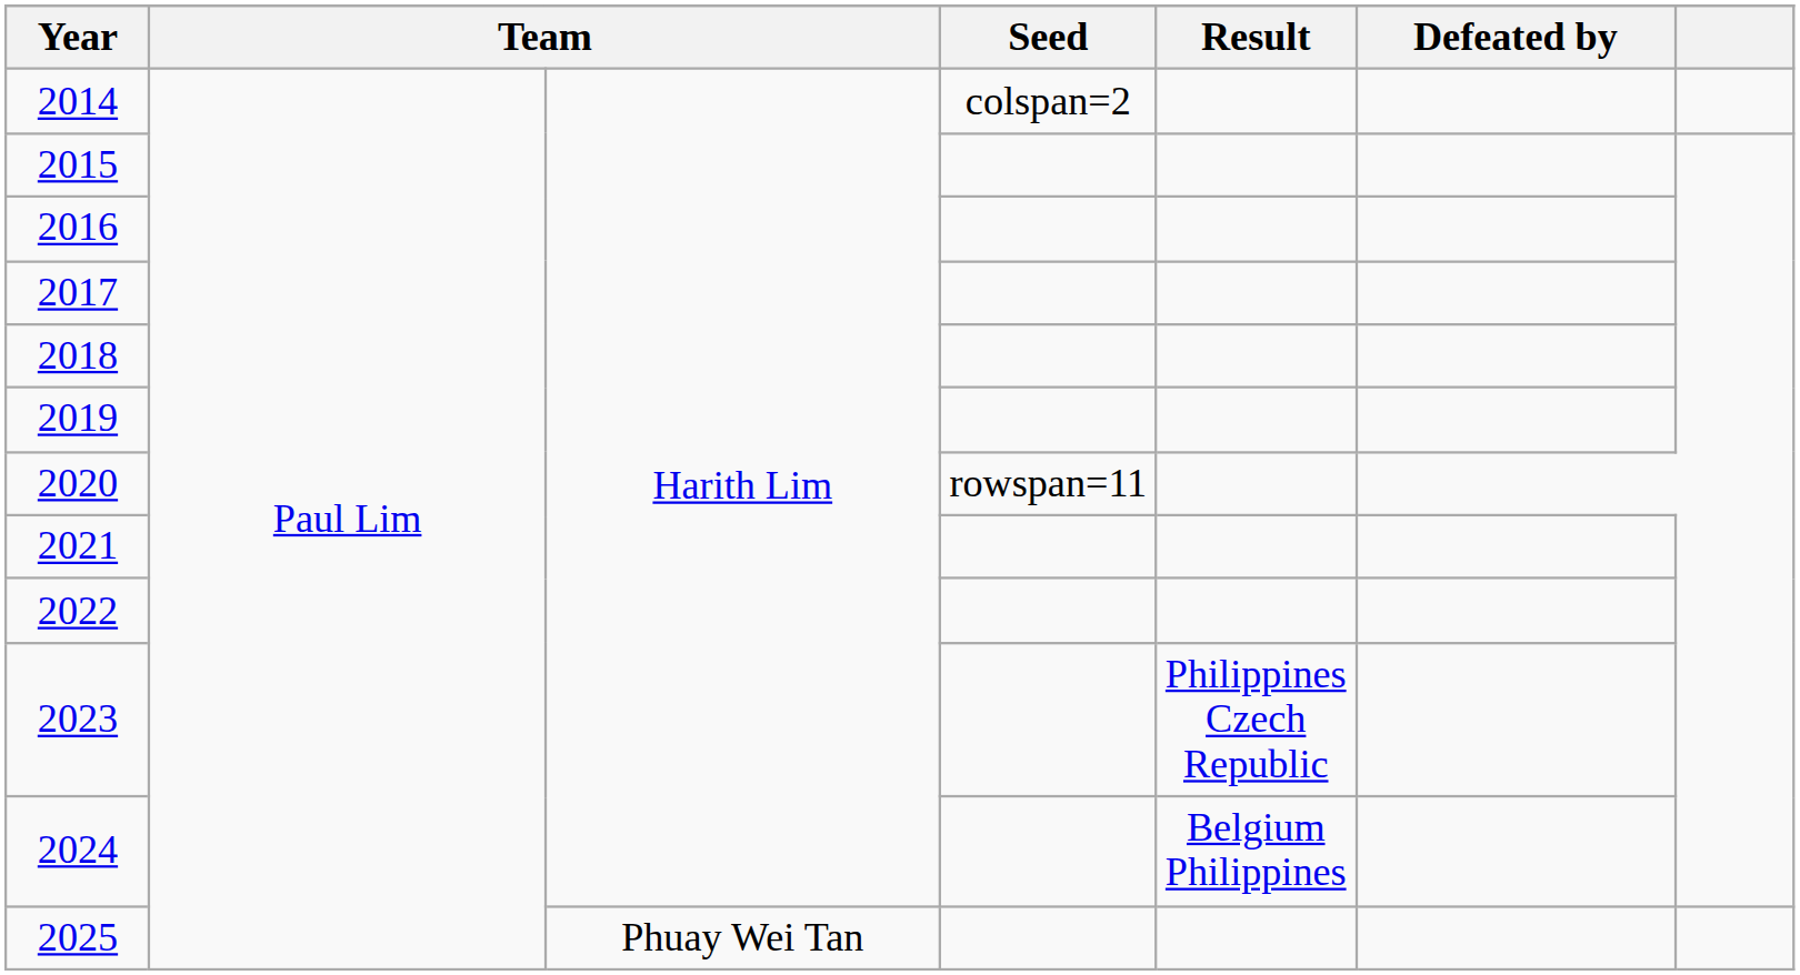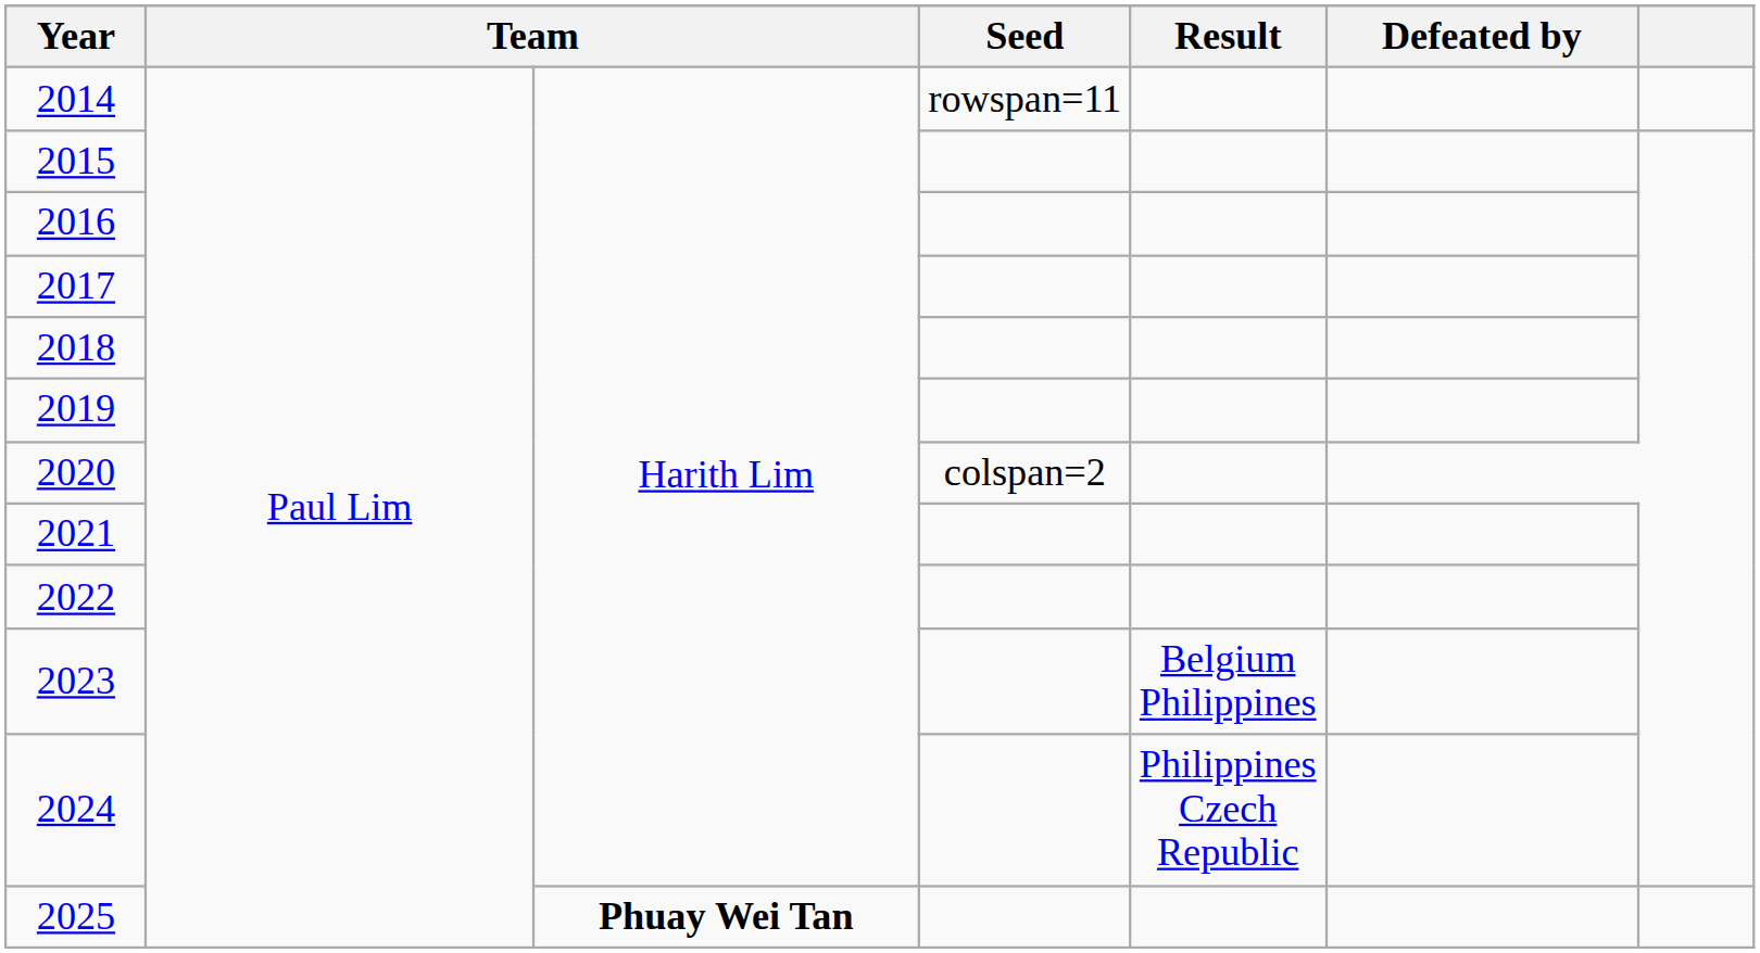2014 | Seed: colspan=2 -> rowspan=11
2020 | Seed: rowspan=11 -> colspan=2
2023 | Result: Philippines Czech Republic -> Belgium Philippines
2024 | Result: Belgium Philippines -> Philippines Czech Republic
2025 | column 3: normal -> bold
